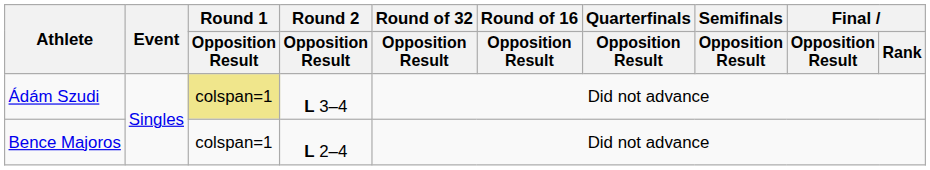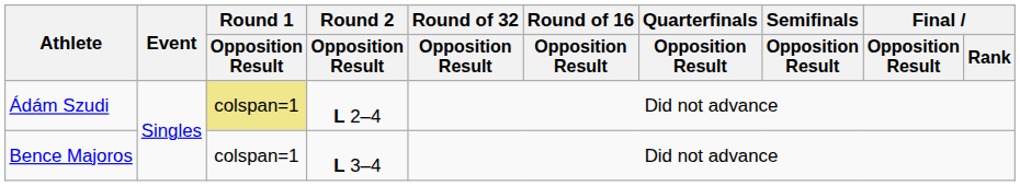Ádám Szudi | Round 2 / Opposition Result: L 3–4 -> L 2–4
Bence Majoros | Round 2 / Opposition Result: L 2–4 -> L 3–4
